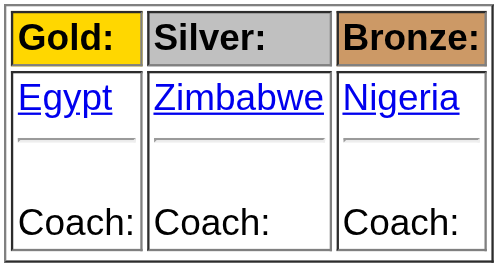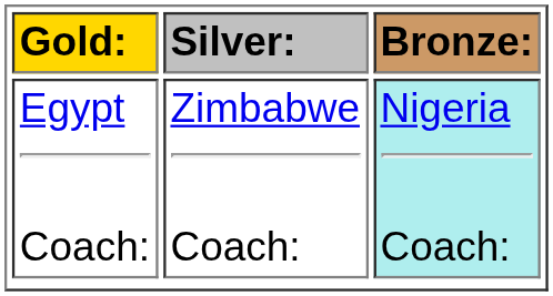Egypt Coach: | Bronze:: no background -> paleturquoise background
